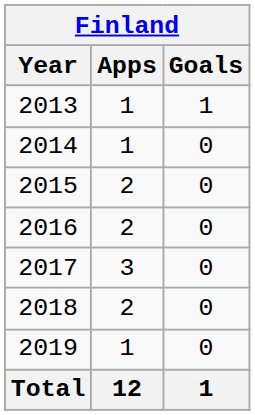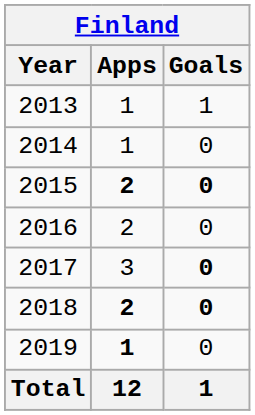2015 | Apps: normal -> bold
2015 | Goals: normal -> bold
2017 | Goals: normal -> bold
2018 | Apps: normal -> bold
2018 | Goals: normal -> bold
2019 | Apps: normal -> bold
